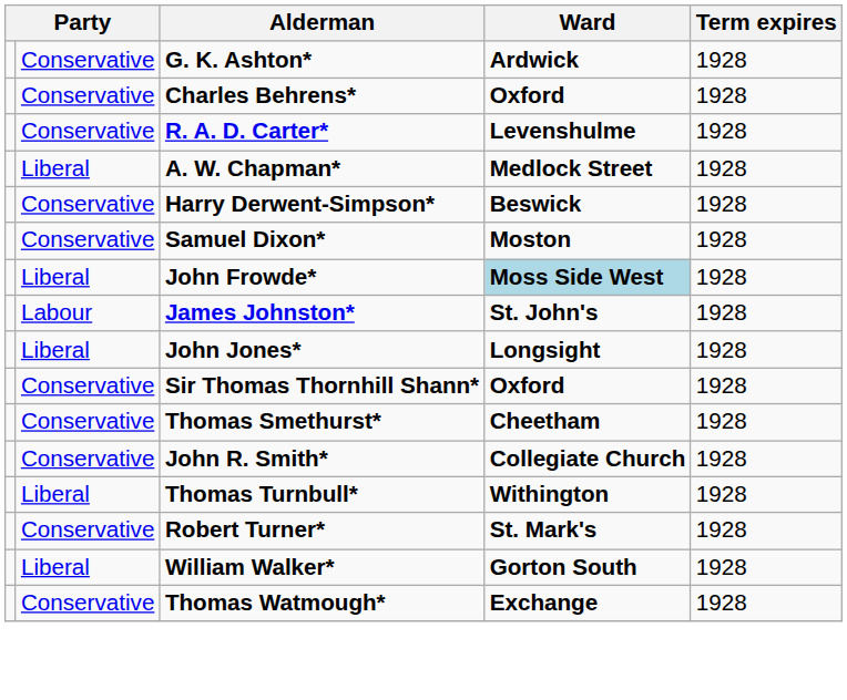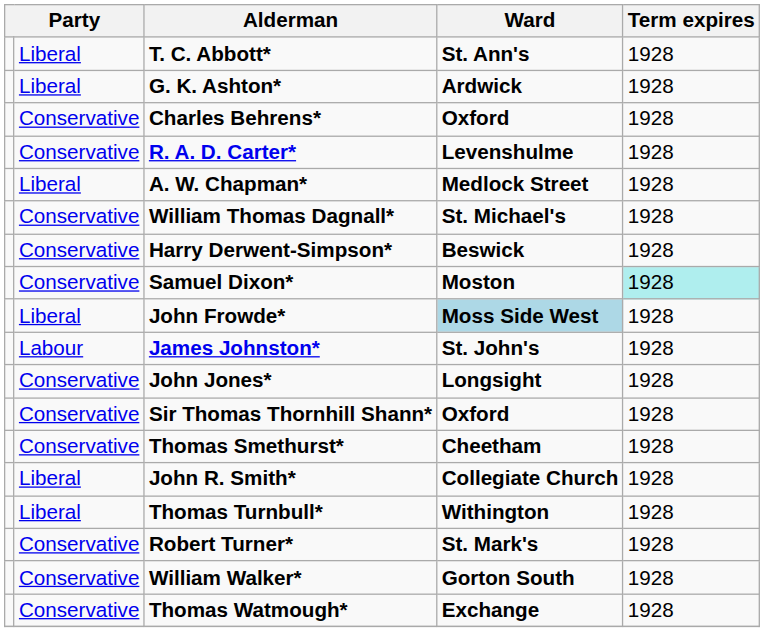+ row: Liberal | T. C. Abbott* | St. Ann's | 1928
G. K. Ashton* | column 2: Conservative -> Liberal
+ row: Conservative | William Thomas Dagnall* | St. Michael's | 1928
Samuel Dixon* | Term expires: no background -> paleturquoise background
John Jones* | column 2: Liberal -> Conservative
John R. Smith* | column 2: Conservative -> Liberal
William Walker* | column 2: Liberal -> Conservative
